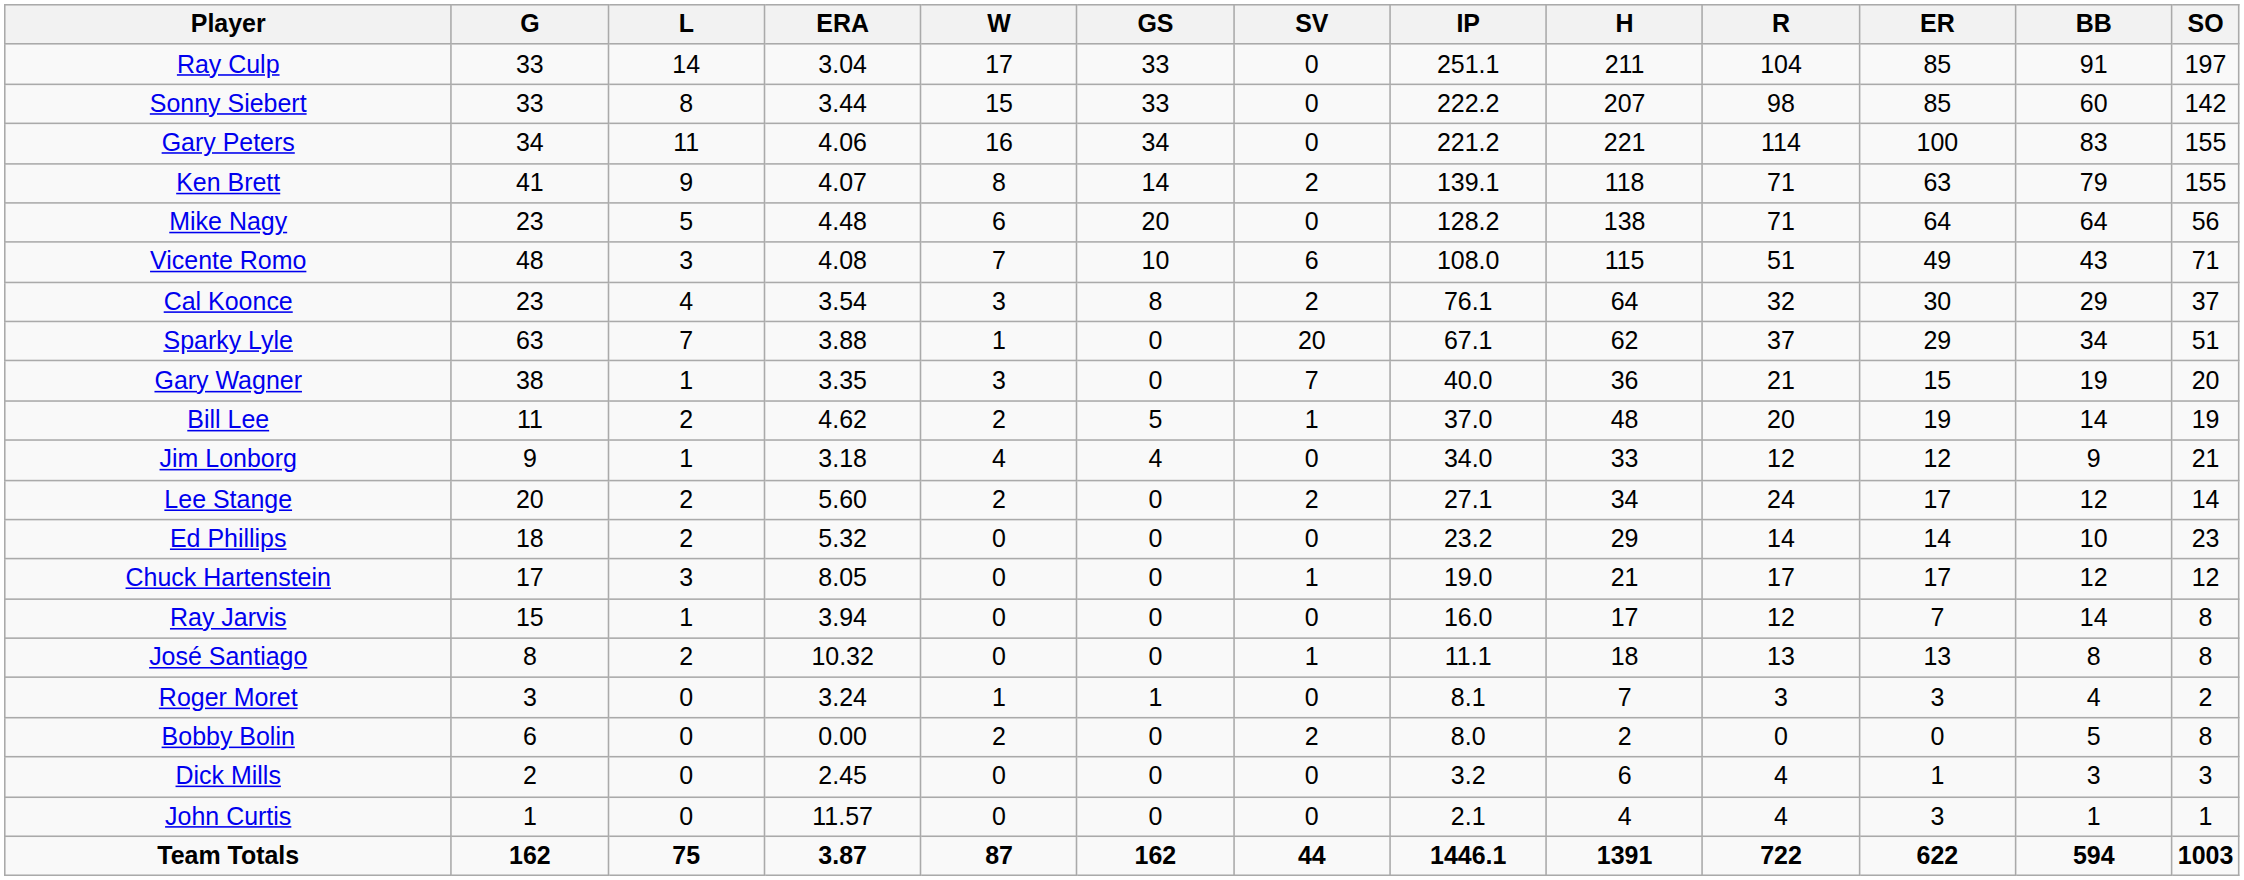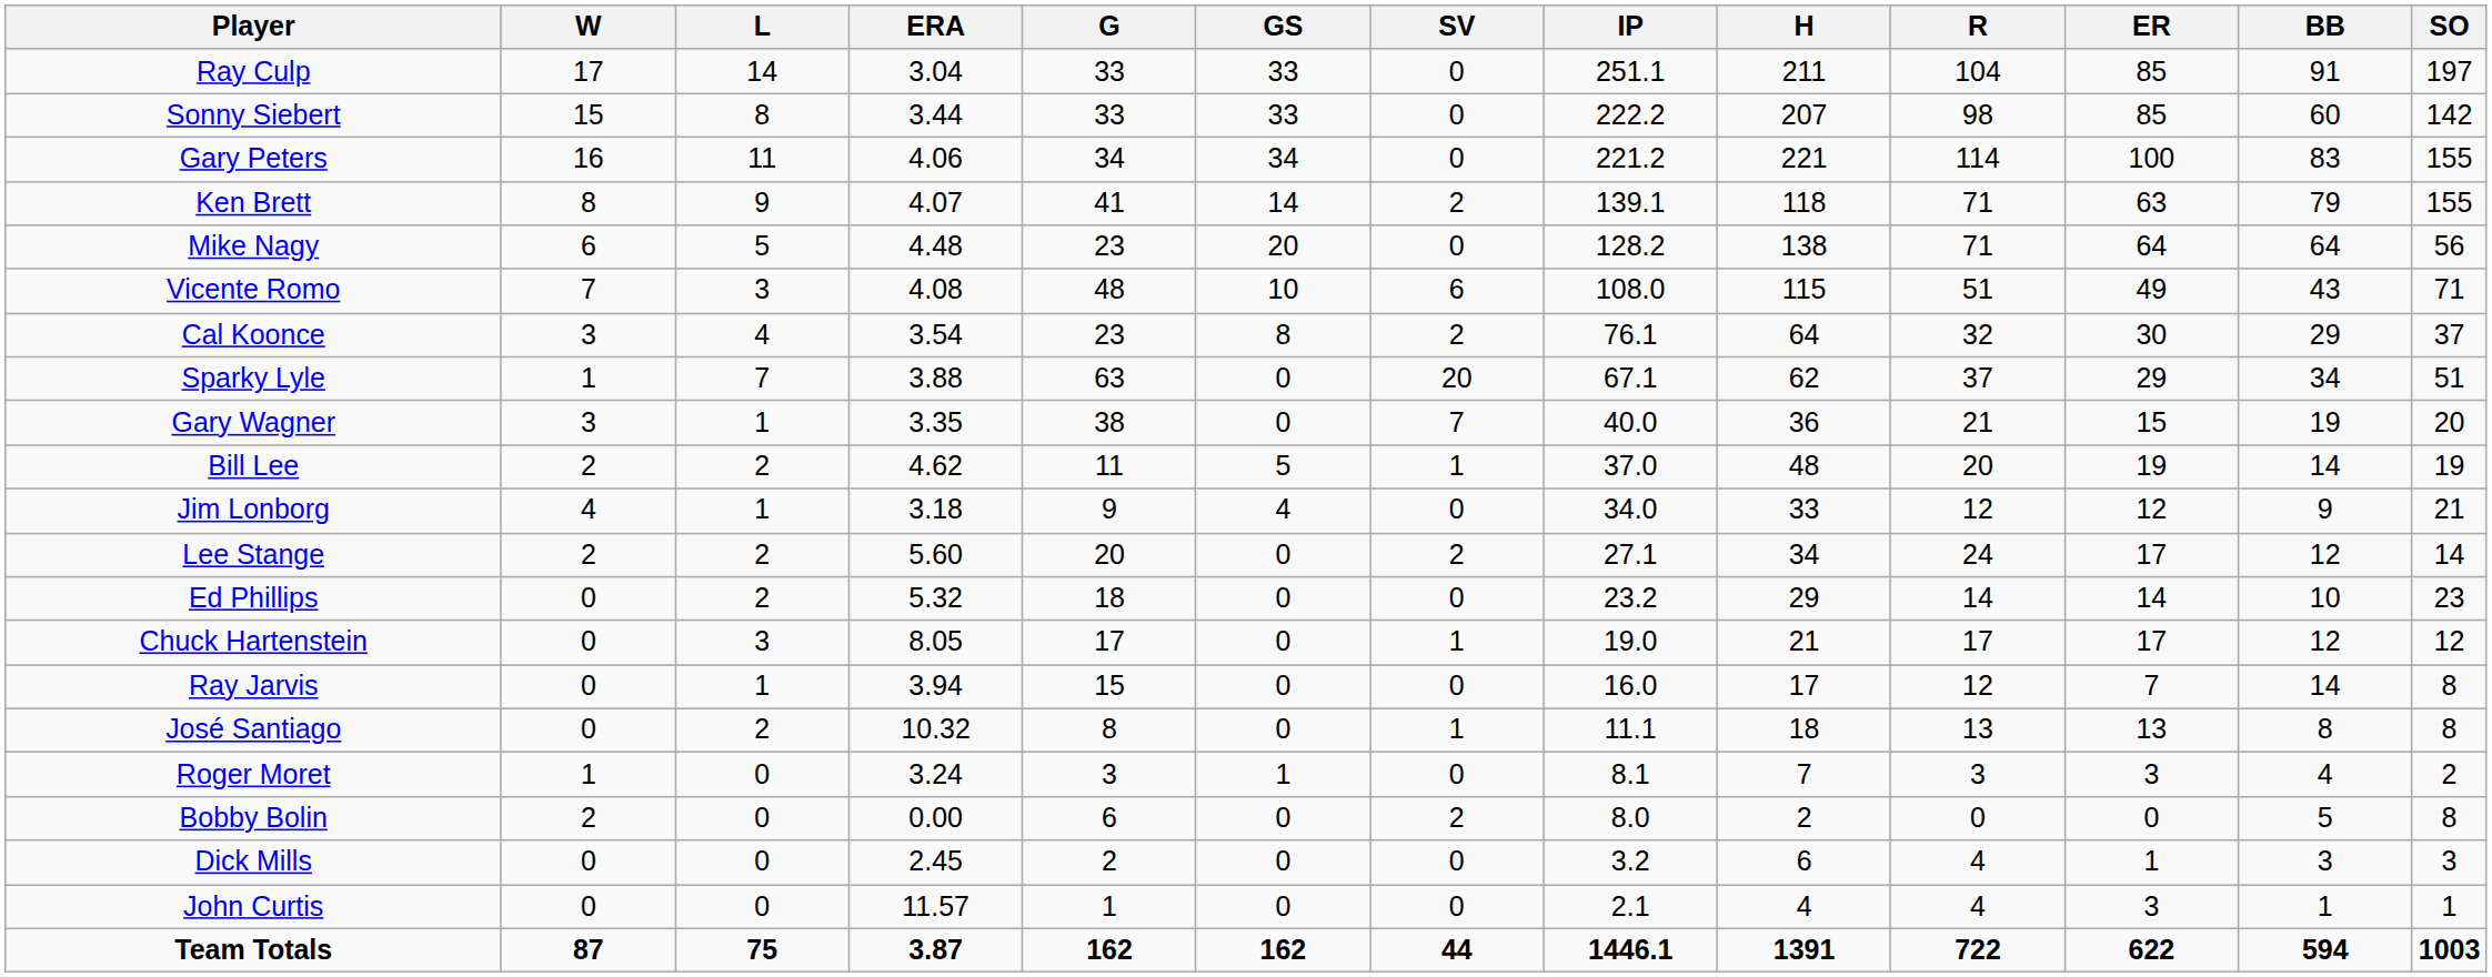columns swapped: W <-> G
